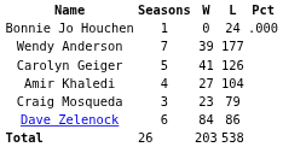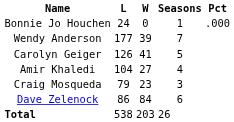columns swapped: Seasons <-> L
